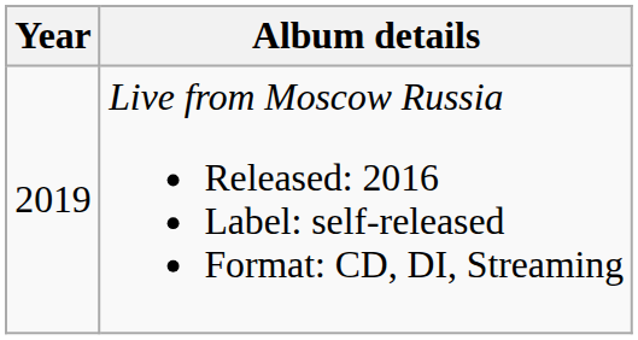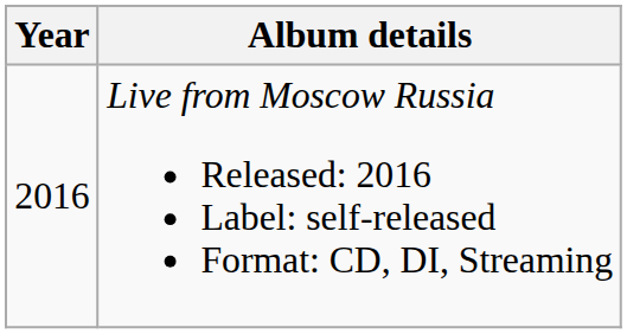row 2 | Year: 2019 -> 2016
